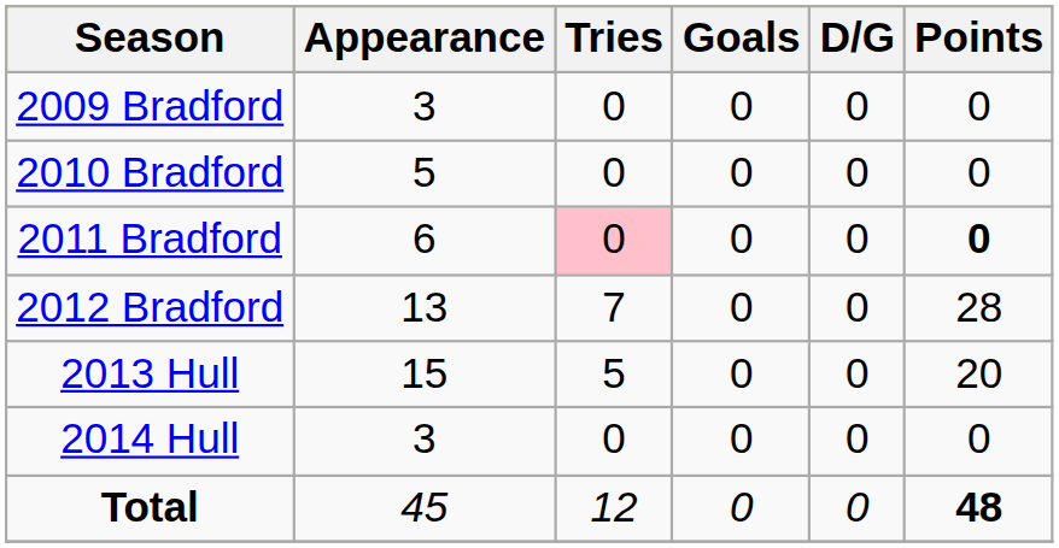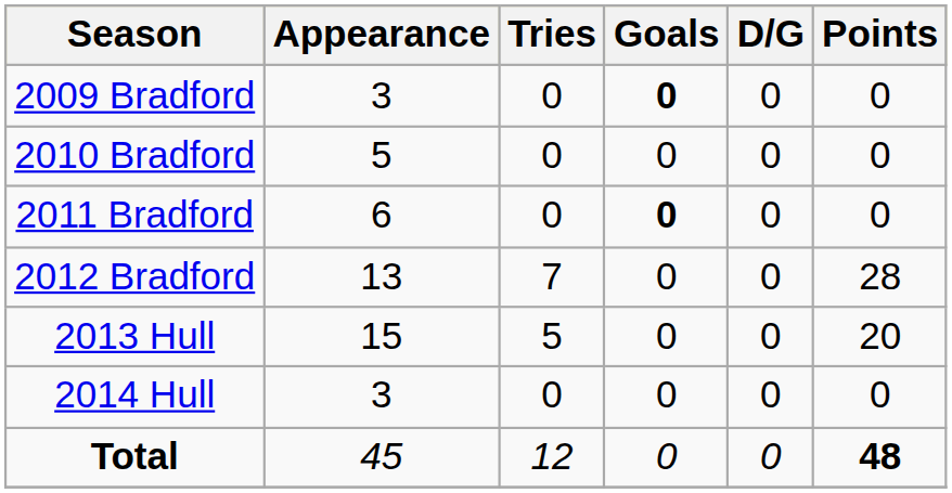2009 Bradford | Goals: normal -> bold
2011 Bradford | Tries: pink background -> no background
2011 Bradford | Goals: normal -> bold
2011 Bradford | Points: bold -> normal
